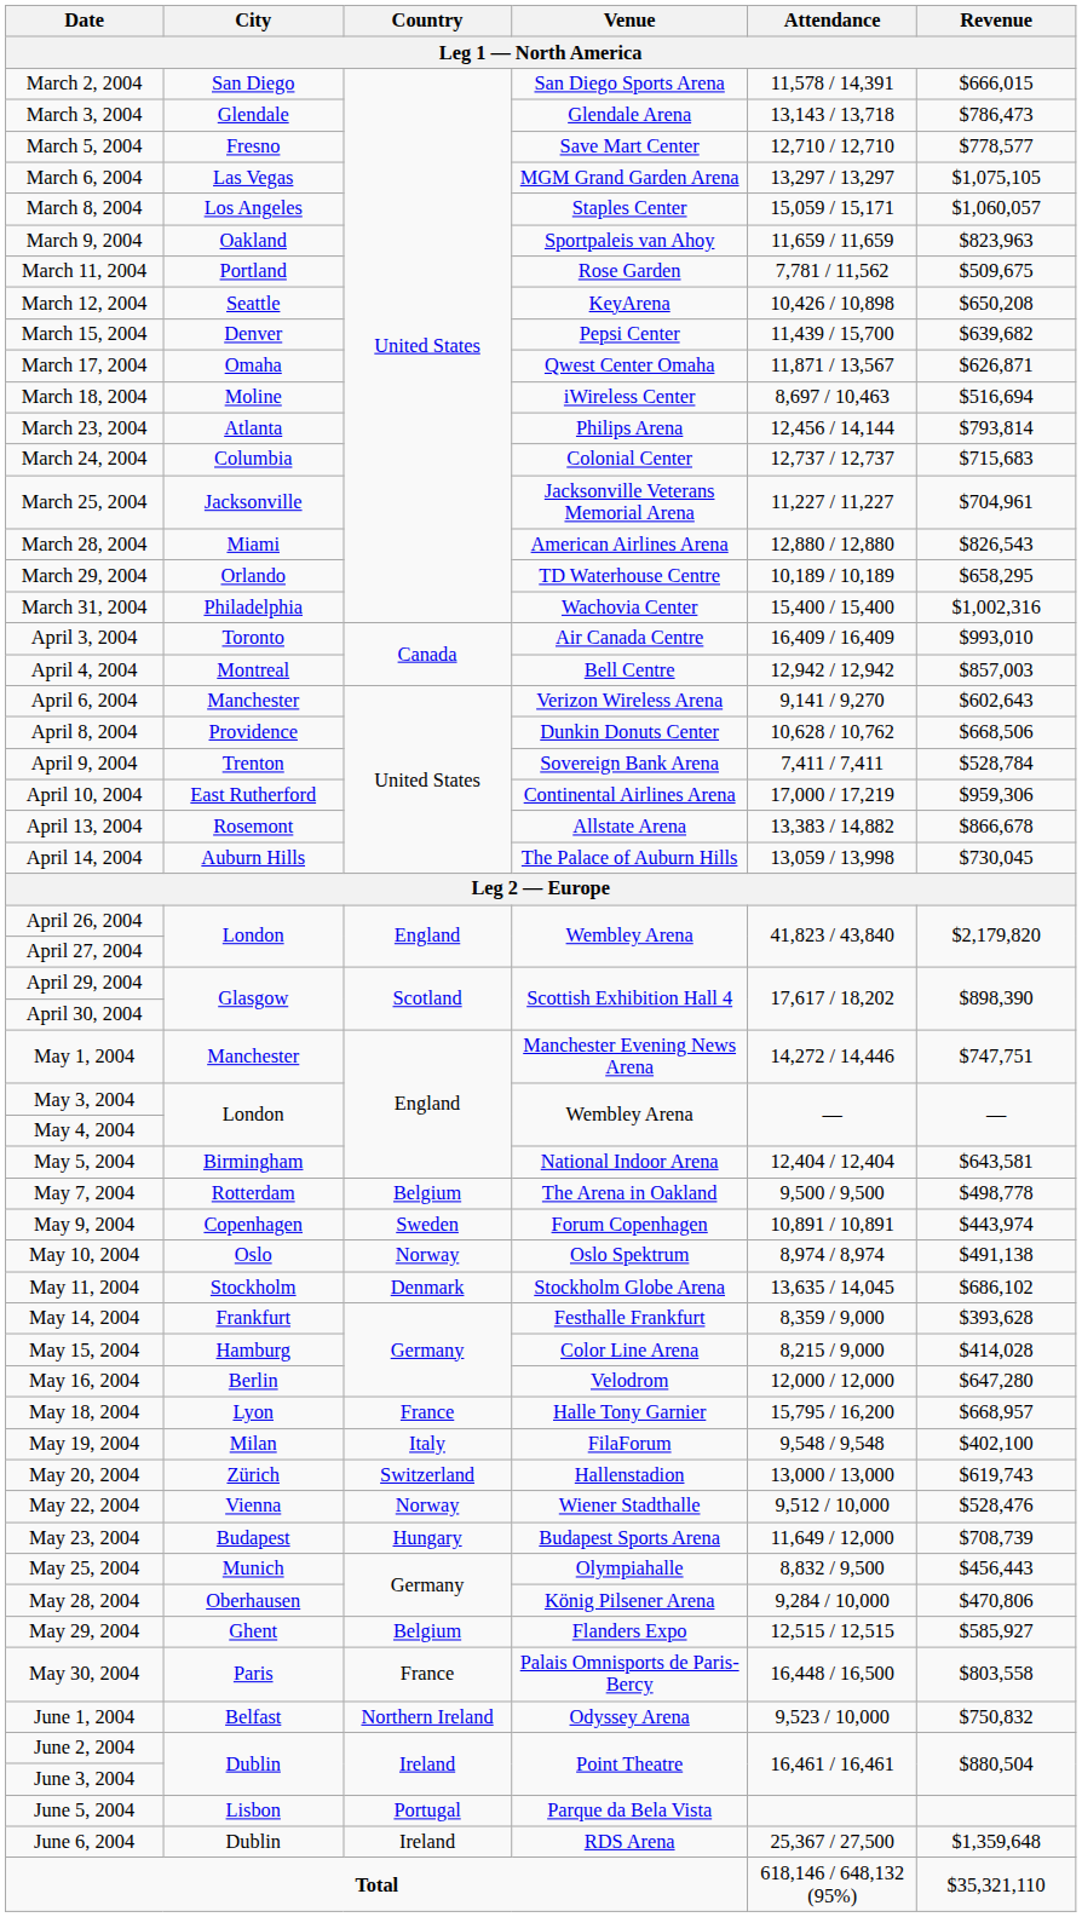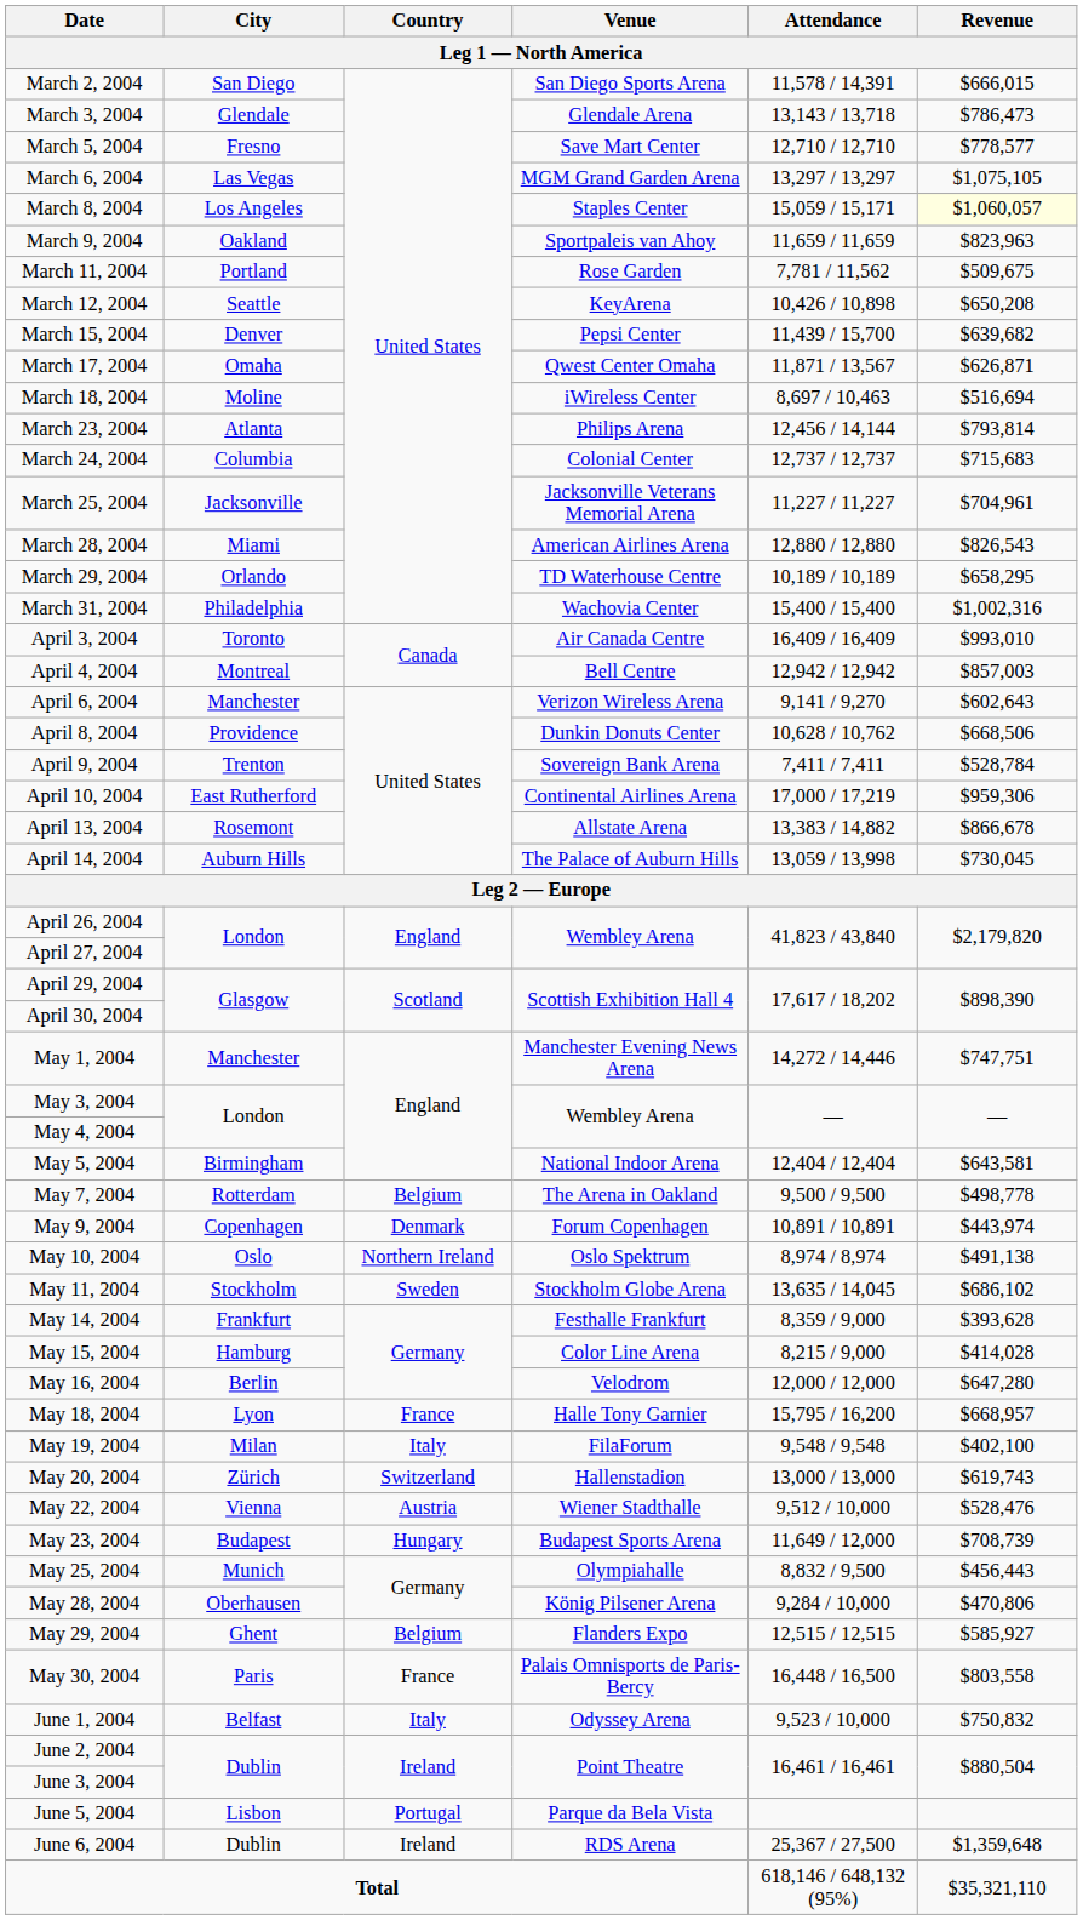March 8, 2004 | Revenue: no background -> lightyellow background
May 9, 2004 | Country: Sweden -> Denmark
May 10, 2004 | Country: Norway -> Northern Ireland
May 11, 2004 | Country: Denmark -> Sweden
May 22, 2004 | Country: Norway -> Austria
June 1, 2004 | Country: Northern Ireland -> Italy
